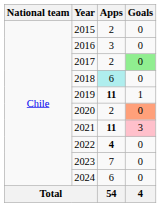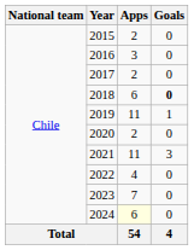2017 | Goals: lightgreen background -> no background
2018 | Apps: paleturquoise background -> no background
2018 | Goals: normal -> bold
2019 | Apps: bold -> normal
2020 | Goals: lightsalmon background -> no background
2021 | Apps: bold -> normal
2021 | Goals: pink background -> no background
2022 | Apps: bold -> normal
2024 | Apps: no background -> lightyellow background
